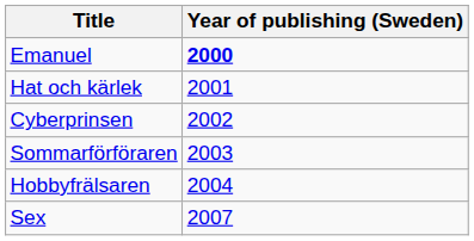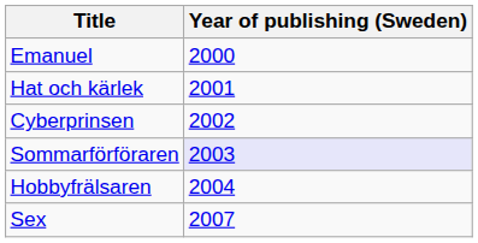Emanuel | Year of publishing (Sweden): bold -> normal
Sommarförföraren | Year of publishing (Sweden): no background -> lavender background
